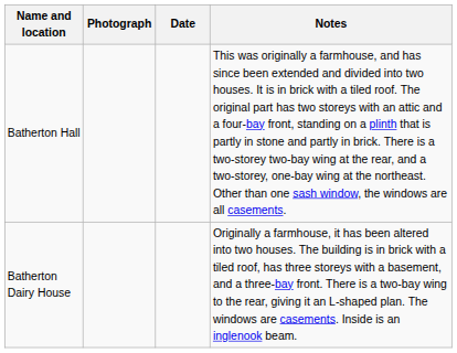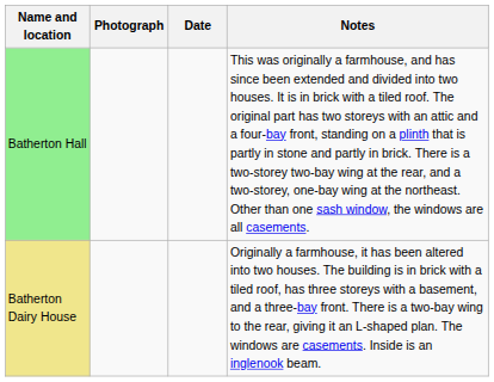Batherton Hall | Name and location: no background -> lightgreen background
Batherton Dairy House | Name and location: no background -> khaki background
